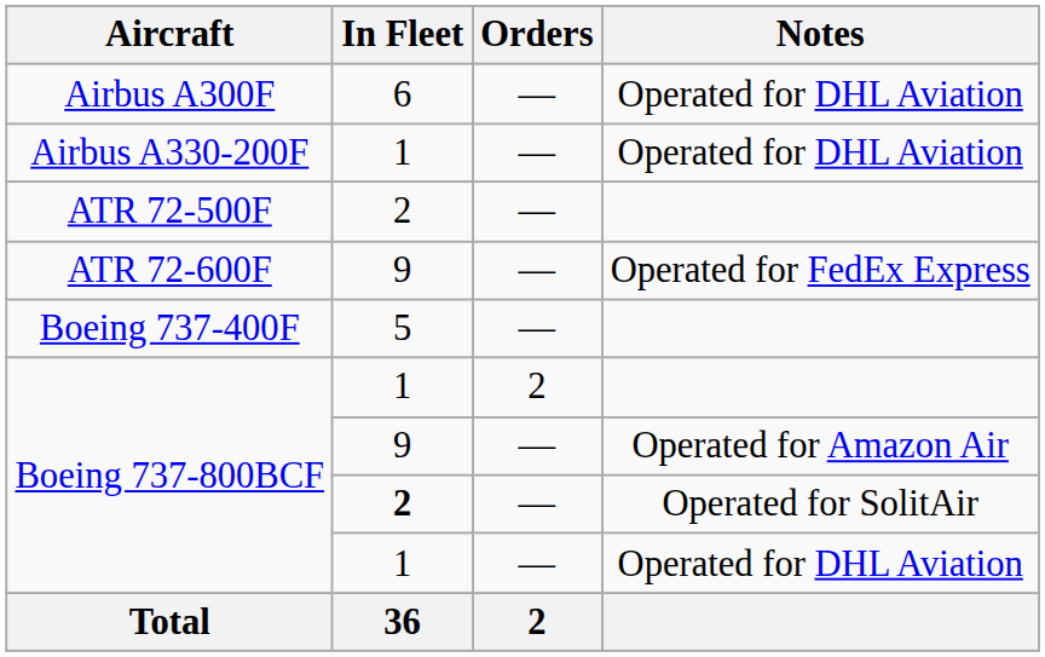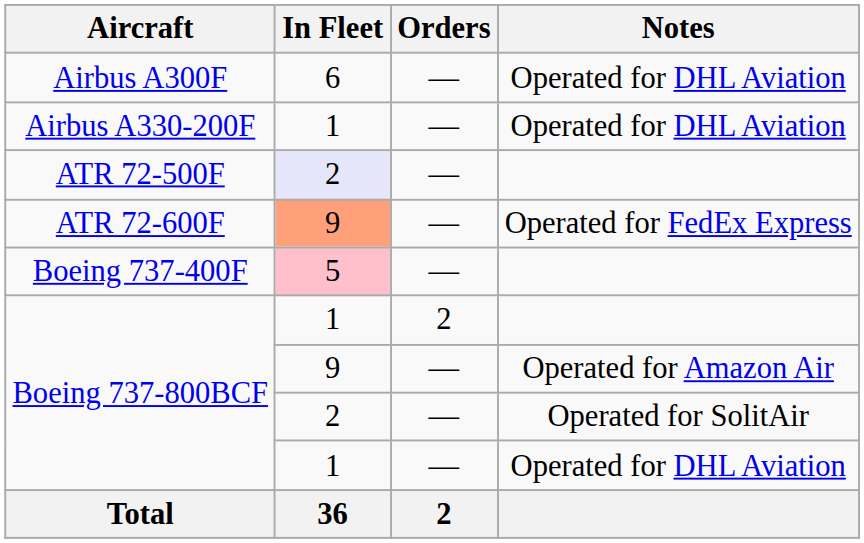ATR 72-500F | In Fleet: no background -> lavender background
ATR 72-600F | In Fleet: no background -> lightsalmon background
Boeing 737-400F | In Fleet: no background -> pink background
Boeing 737-800BCF / Operated for SolitAir | In Fleet: bold -> normal
